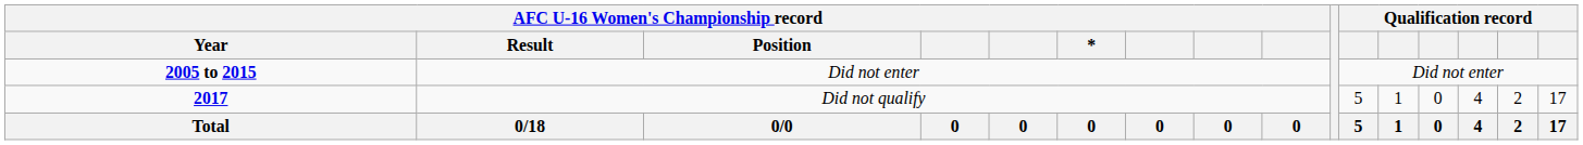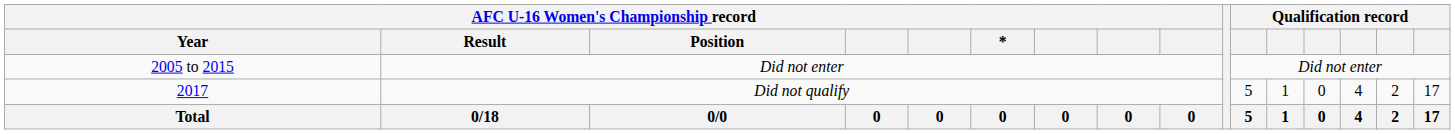2005 to 2015 | AFC U-16 Women's Championship record / Year: bold -> normal
2017 | AFC U-16 Women's Championship record / Year: bold -> normal
